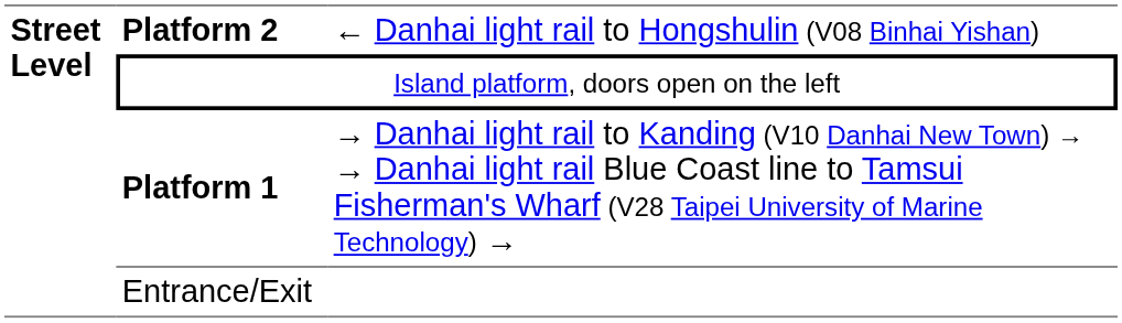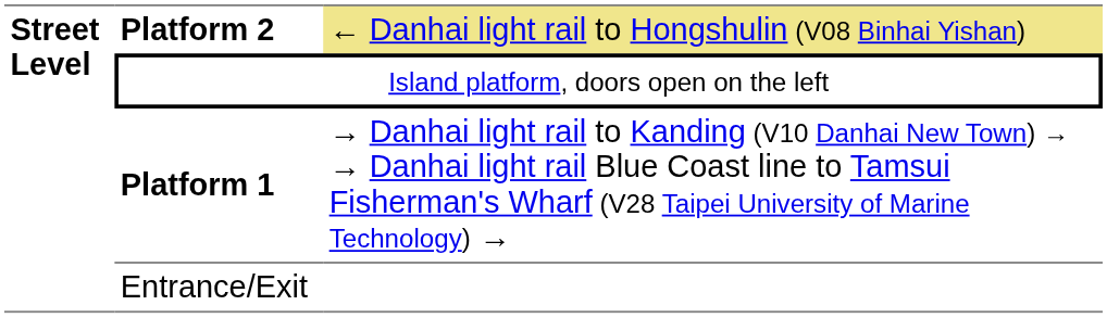Platform 2 | column 3: no background -> khaki background
